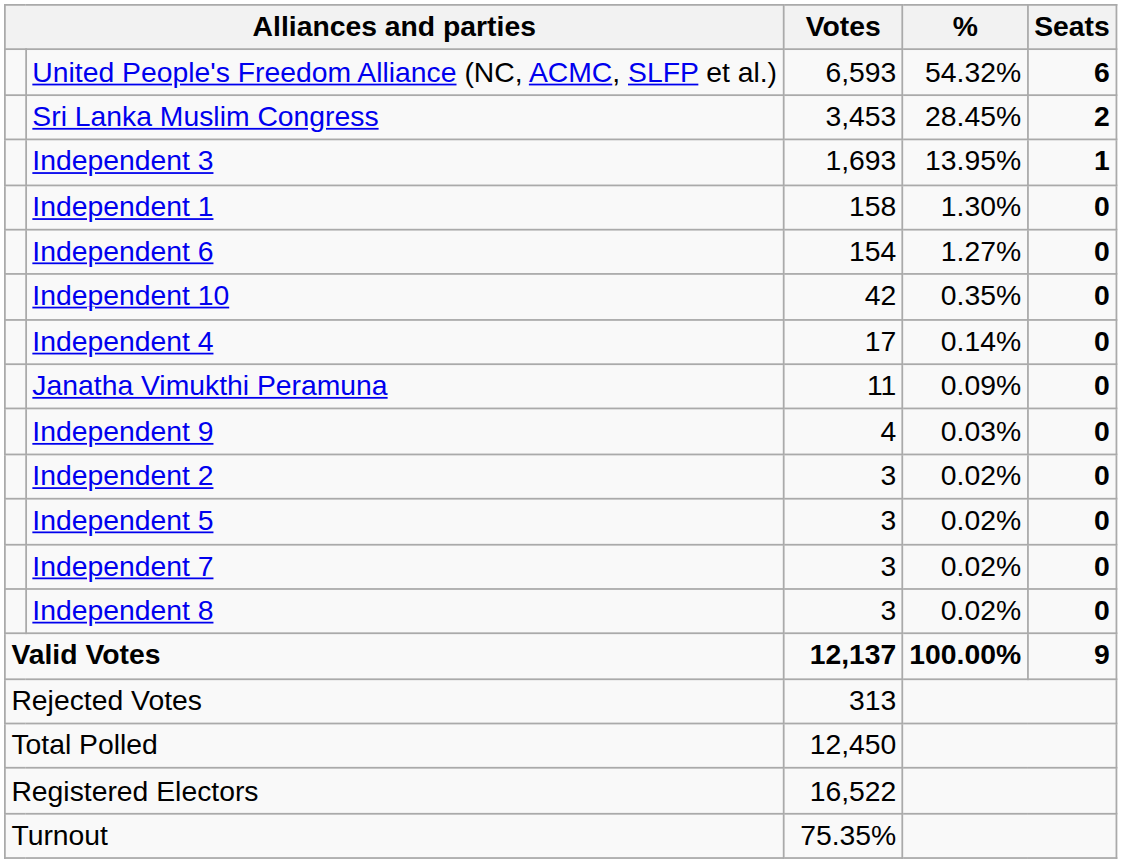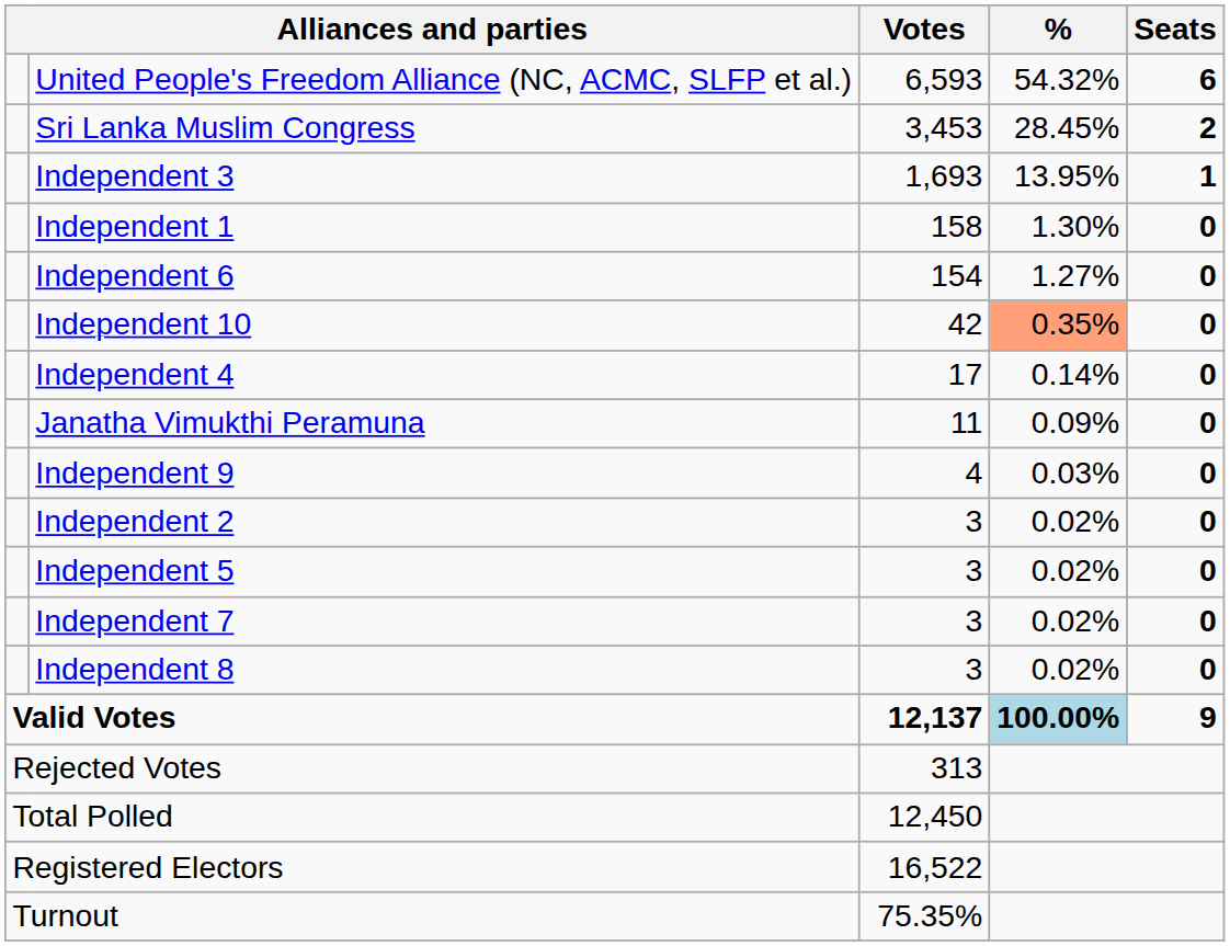Independent 10 | %: no background -> lightsalmon background
Valid Votes | %: no background -> lightblue background
